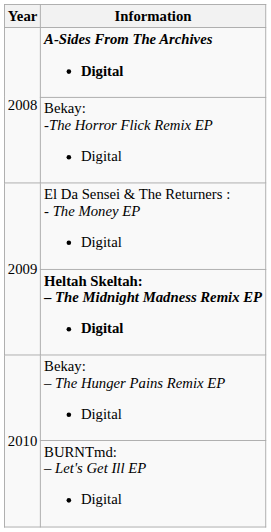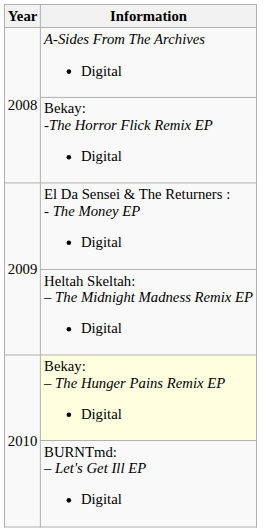A-Sides From The Archives Digital | Information: bold -> normal
Heltah Skeltah: – The Midnight Madness Remix EP Digital | Information: bold -> normal
Bekay: – The Hunger Pains Remix EP Digital | Information: no background -> lightyellow background
